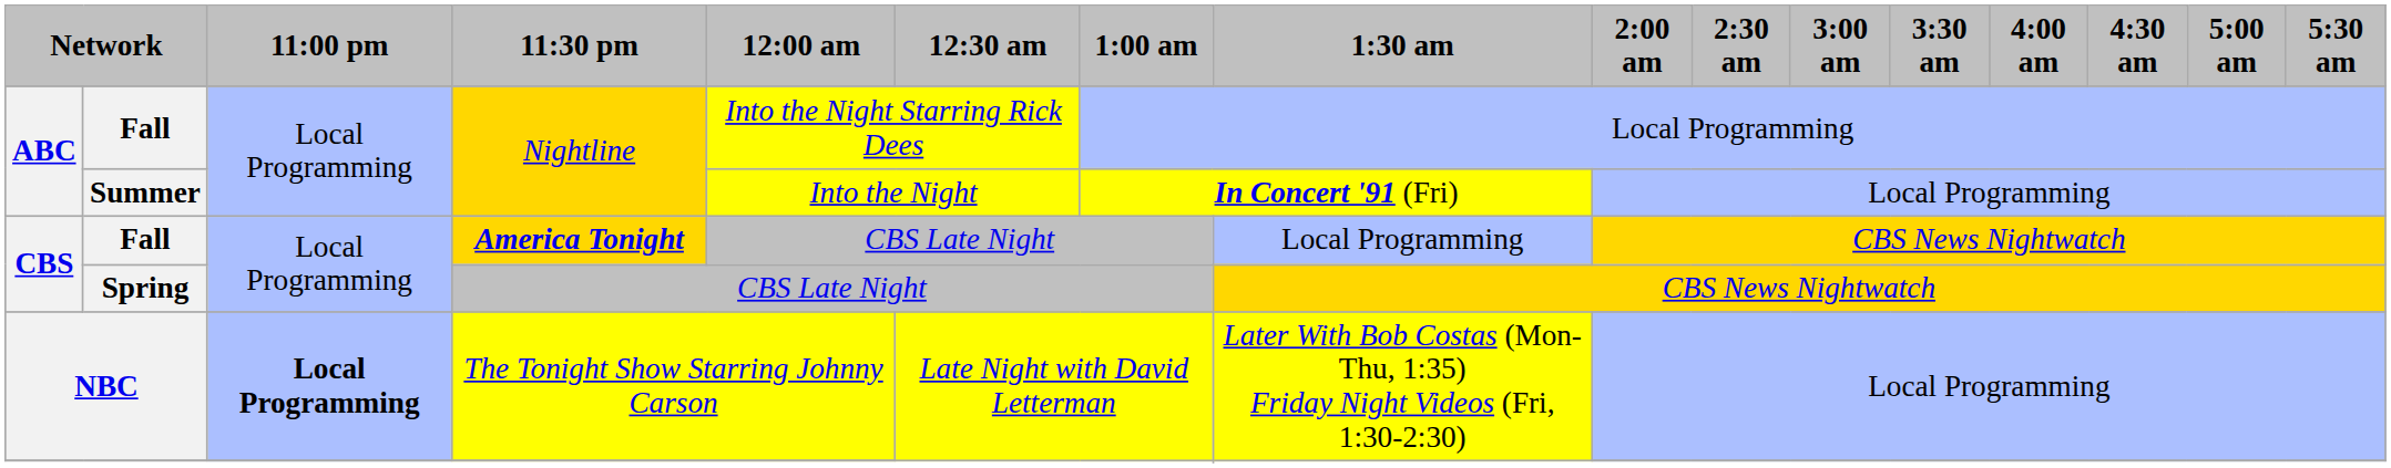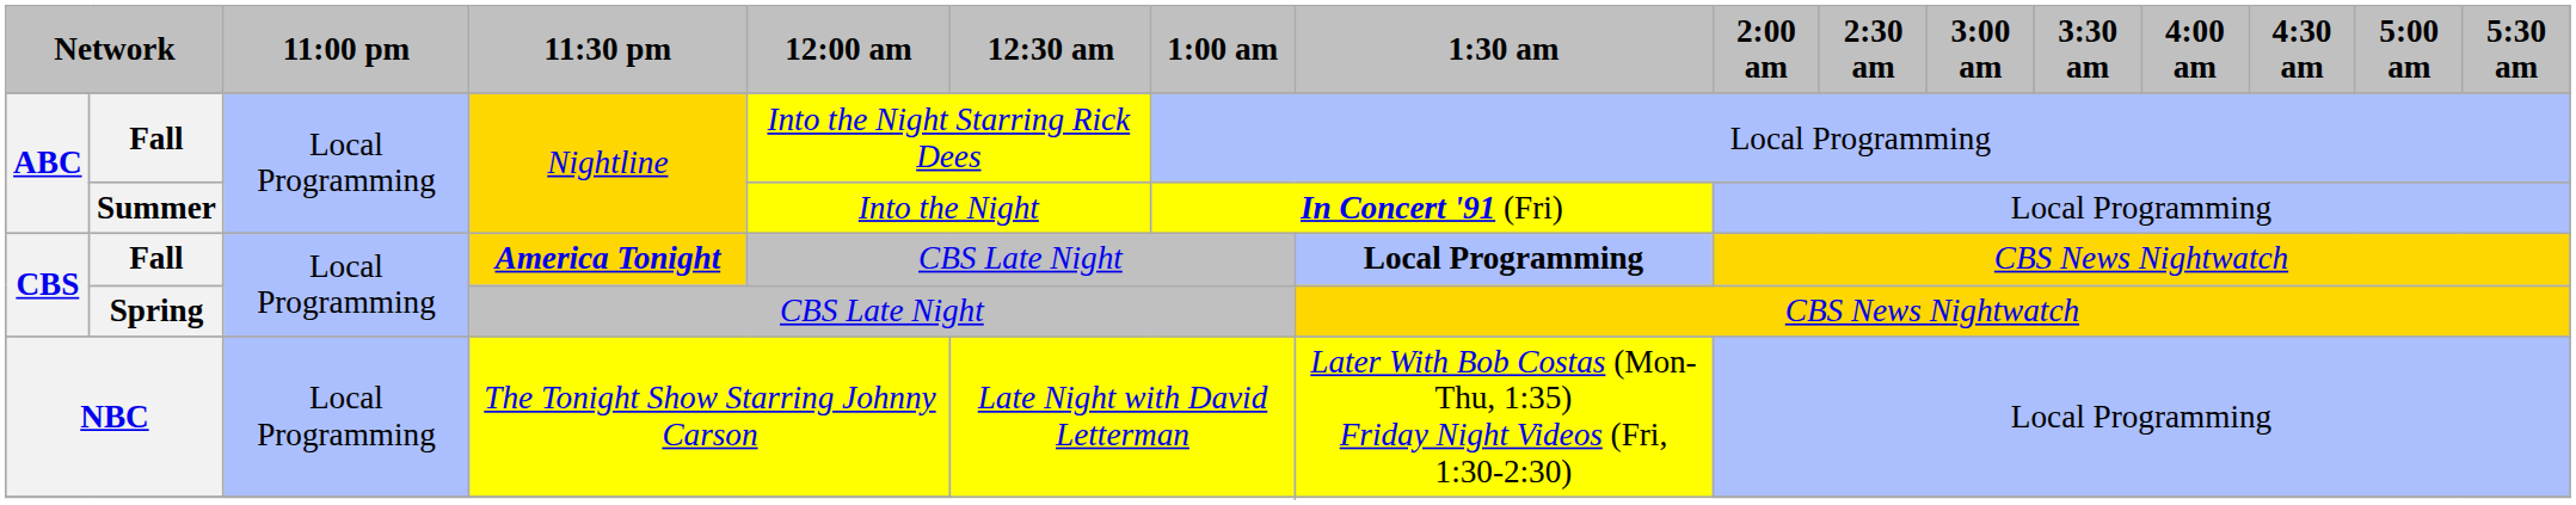Fall / America Tonight | 1:30 am: normal -> bold
NBC | 11:00 pm: bold -> normal
